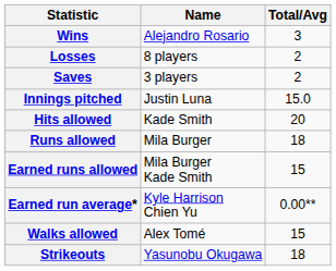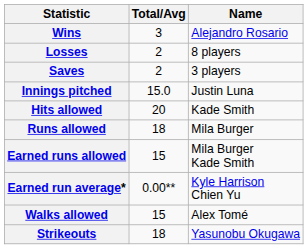columns swapped: Name <-> Total/Avg
